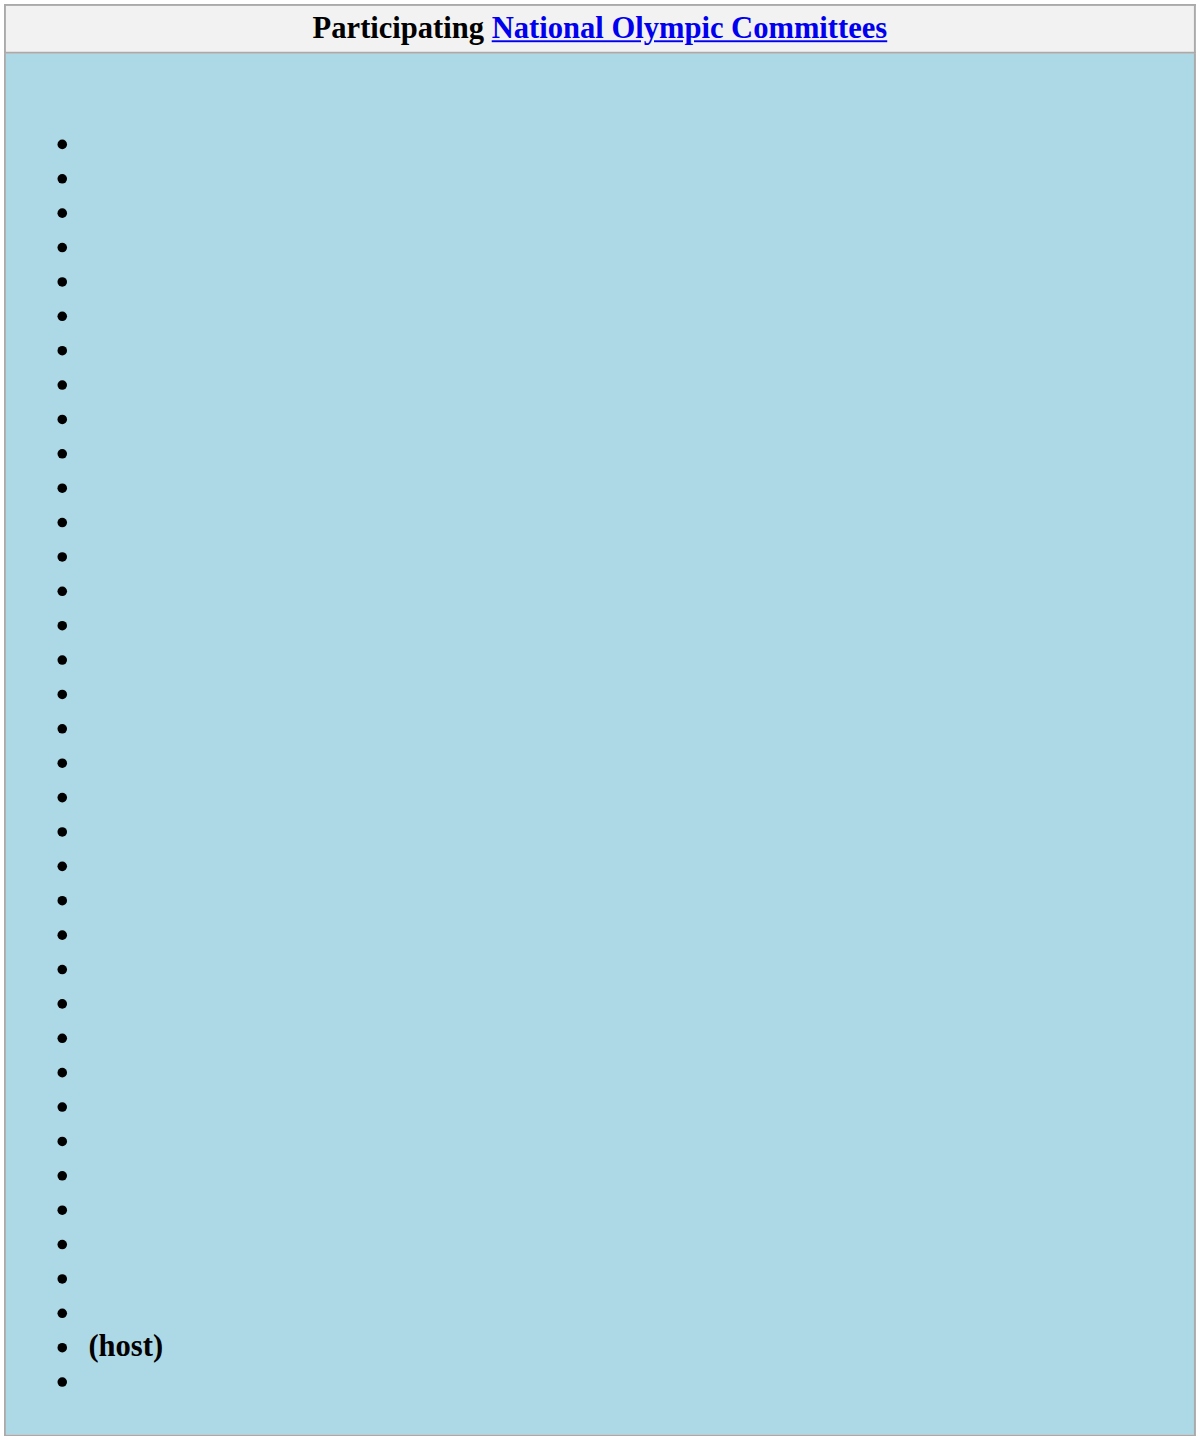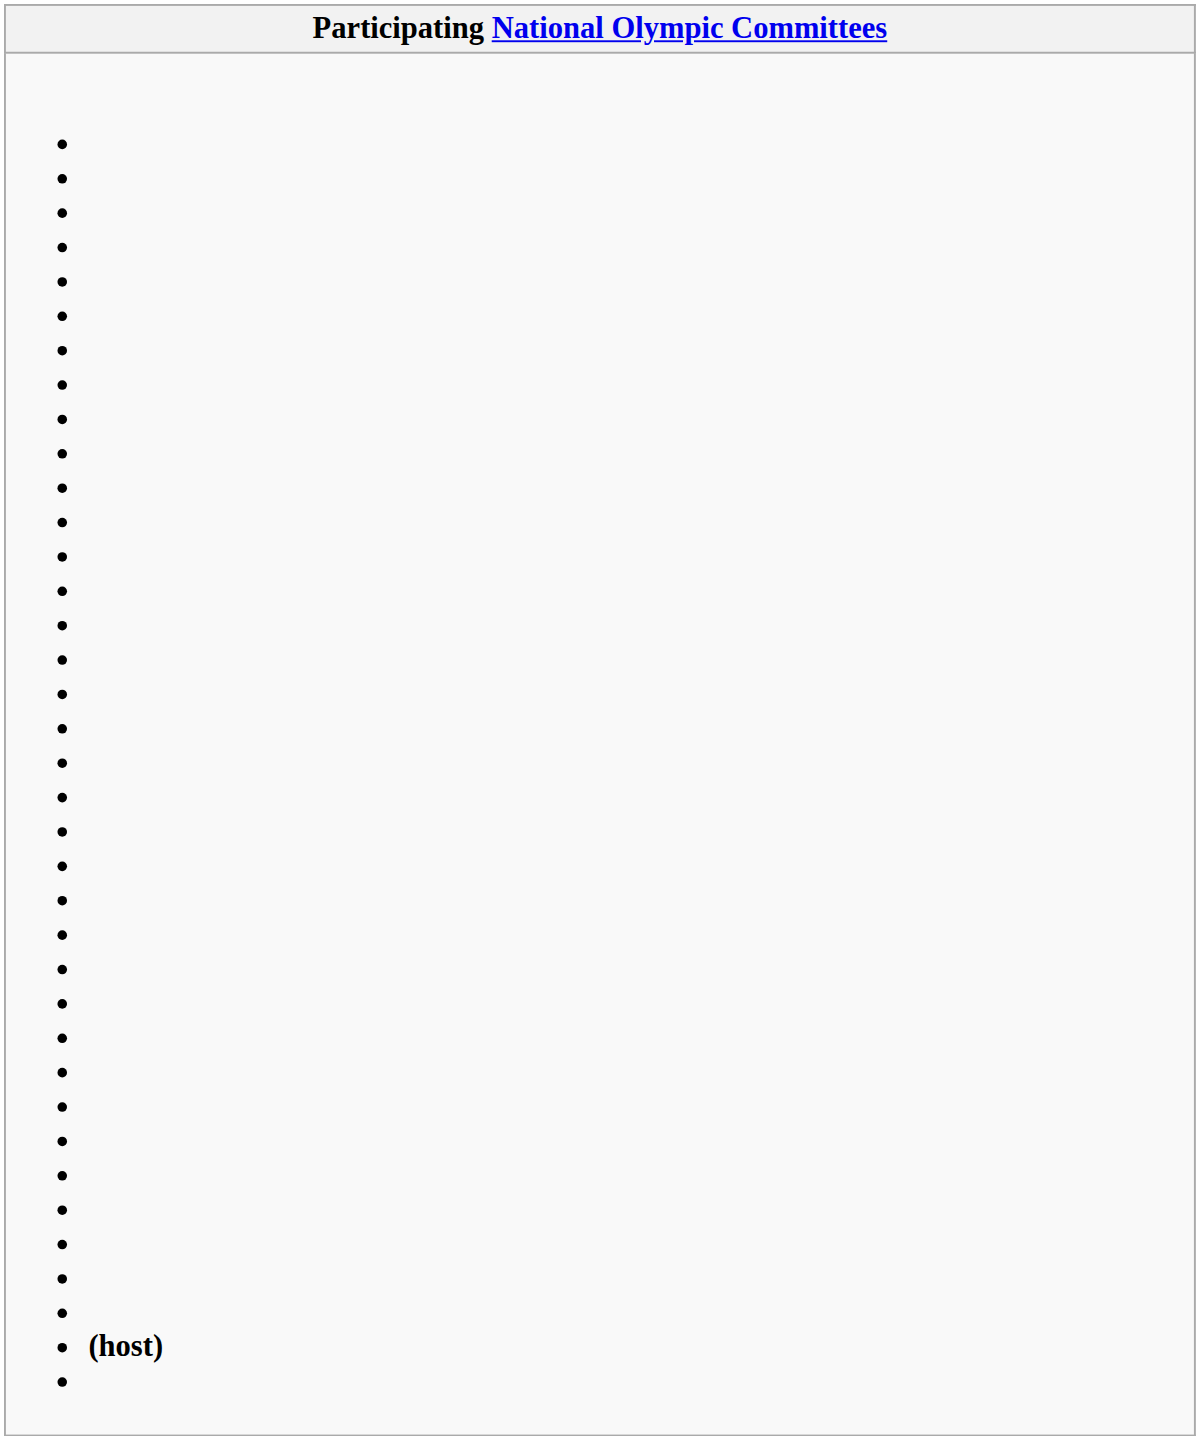row 2 | column 1: lightblue background -> no background
